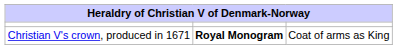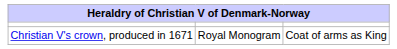Christian V's crown, produced in 1671 | column 2: bold -> normal
